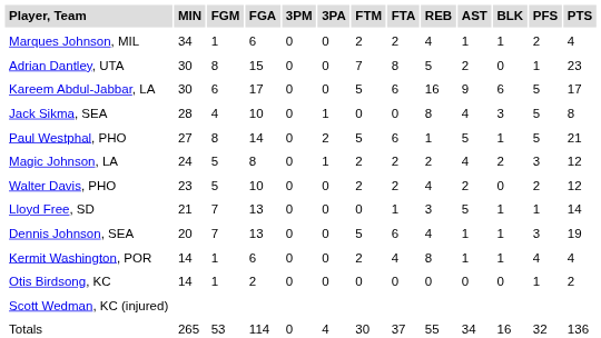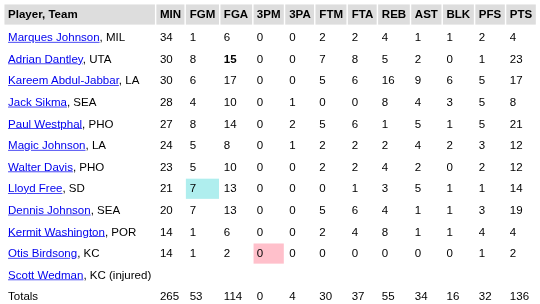Adrian Dantley, UTA | FGA: normal -> bold
Lloyd Free, SD | FGM: no background -> paleturquoise background
Otis Birdsong, KC | 3PM: no background -> pink background
